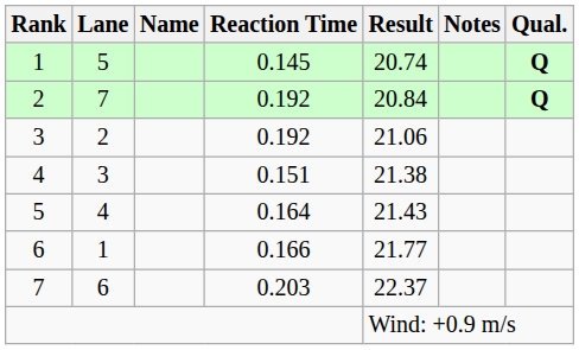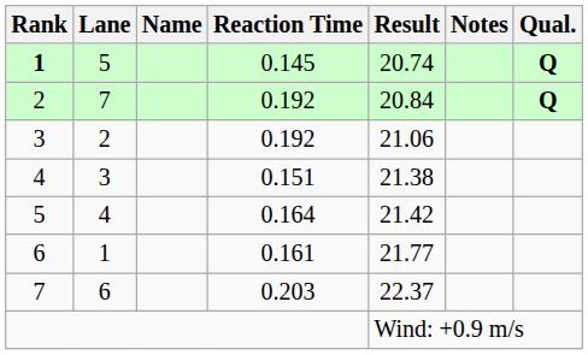row 2 | Rank: normal -> bold
row 6 | Result: 21.43 -> 21.42
row 7 | Reaction Time: 0.166 -> 0.161
